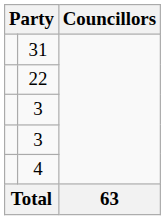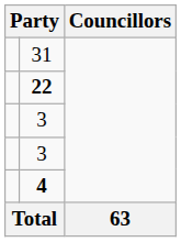22 | column 2: normal -> bold
4 | column 2: normal -> bold
